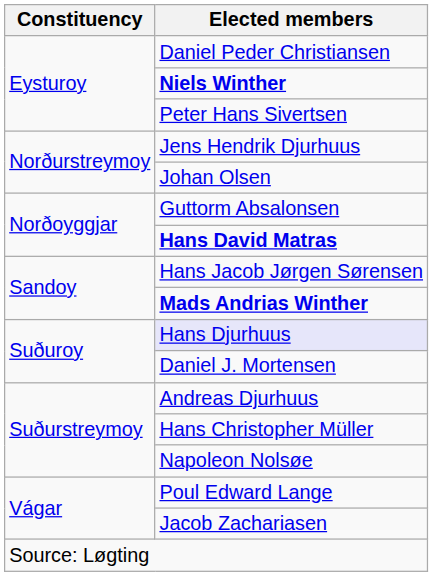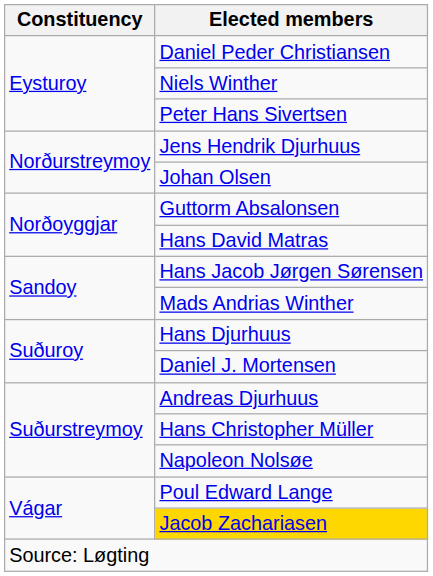Niels Winther | Elected members: bold -> normal
Hans David Matras | Elected members: bold -> normal
Mads Andrias Winther | Elected members: bold -> normal
Hans Djurhuus | Elected members: lavender background -> no background
Jacob Zachariasen | Elected members: no background -> gold background
